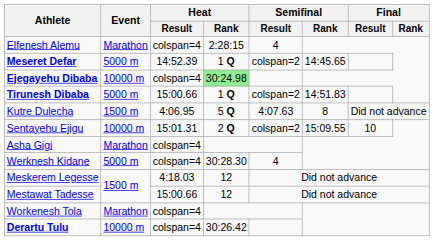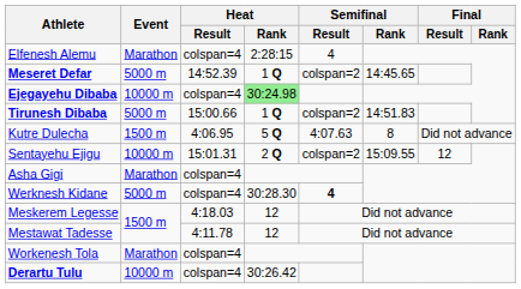Sentayehu Ejigu | Final / Result: 10 -> 12
Werknesh Kidane | Semifinal / Result: normal -> bold
Mestawat Tadesse | Heat / Result: 15:00.66 -> 4:11.78
